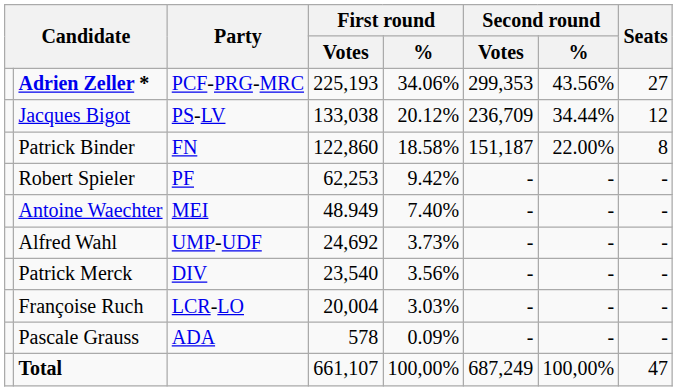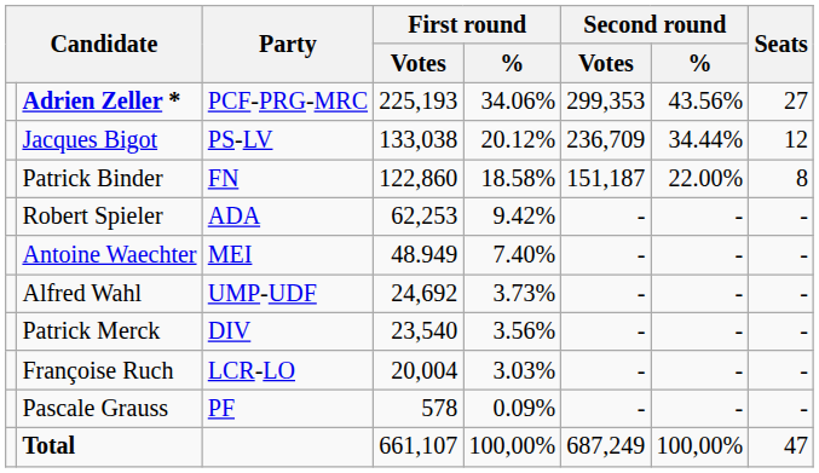Robert Spieler | Party: PF -> ADA
Pascale Grauss | Party: ADA -> PF
